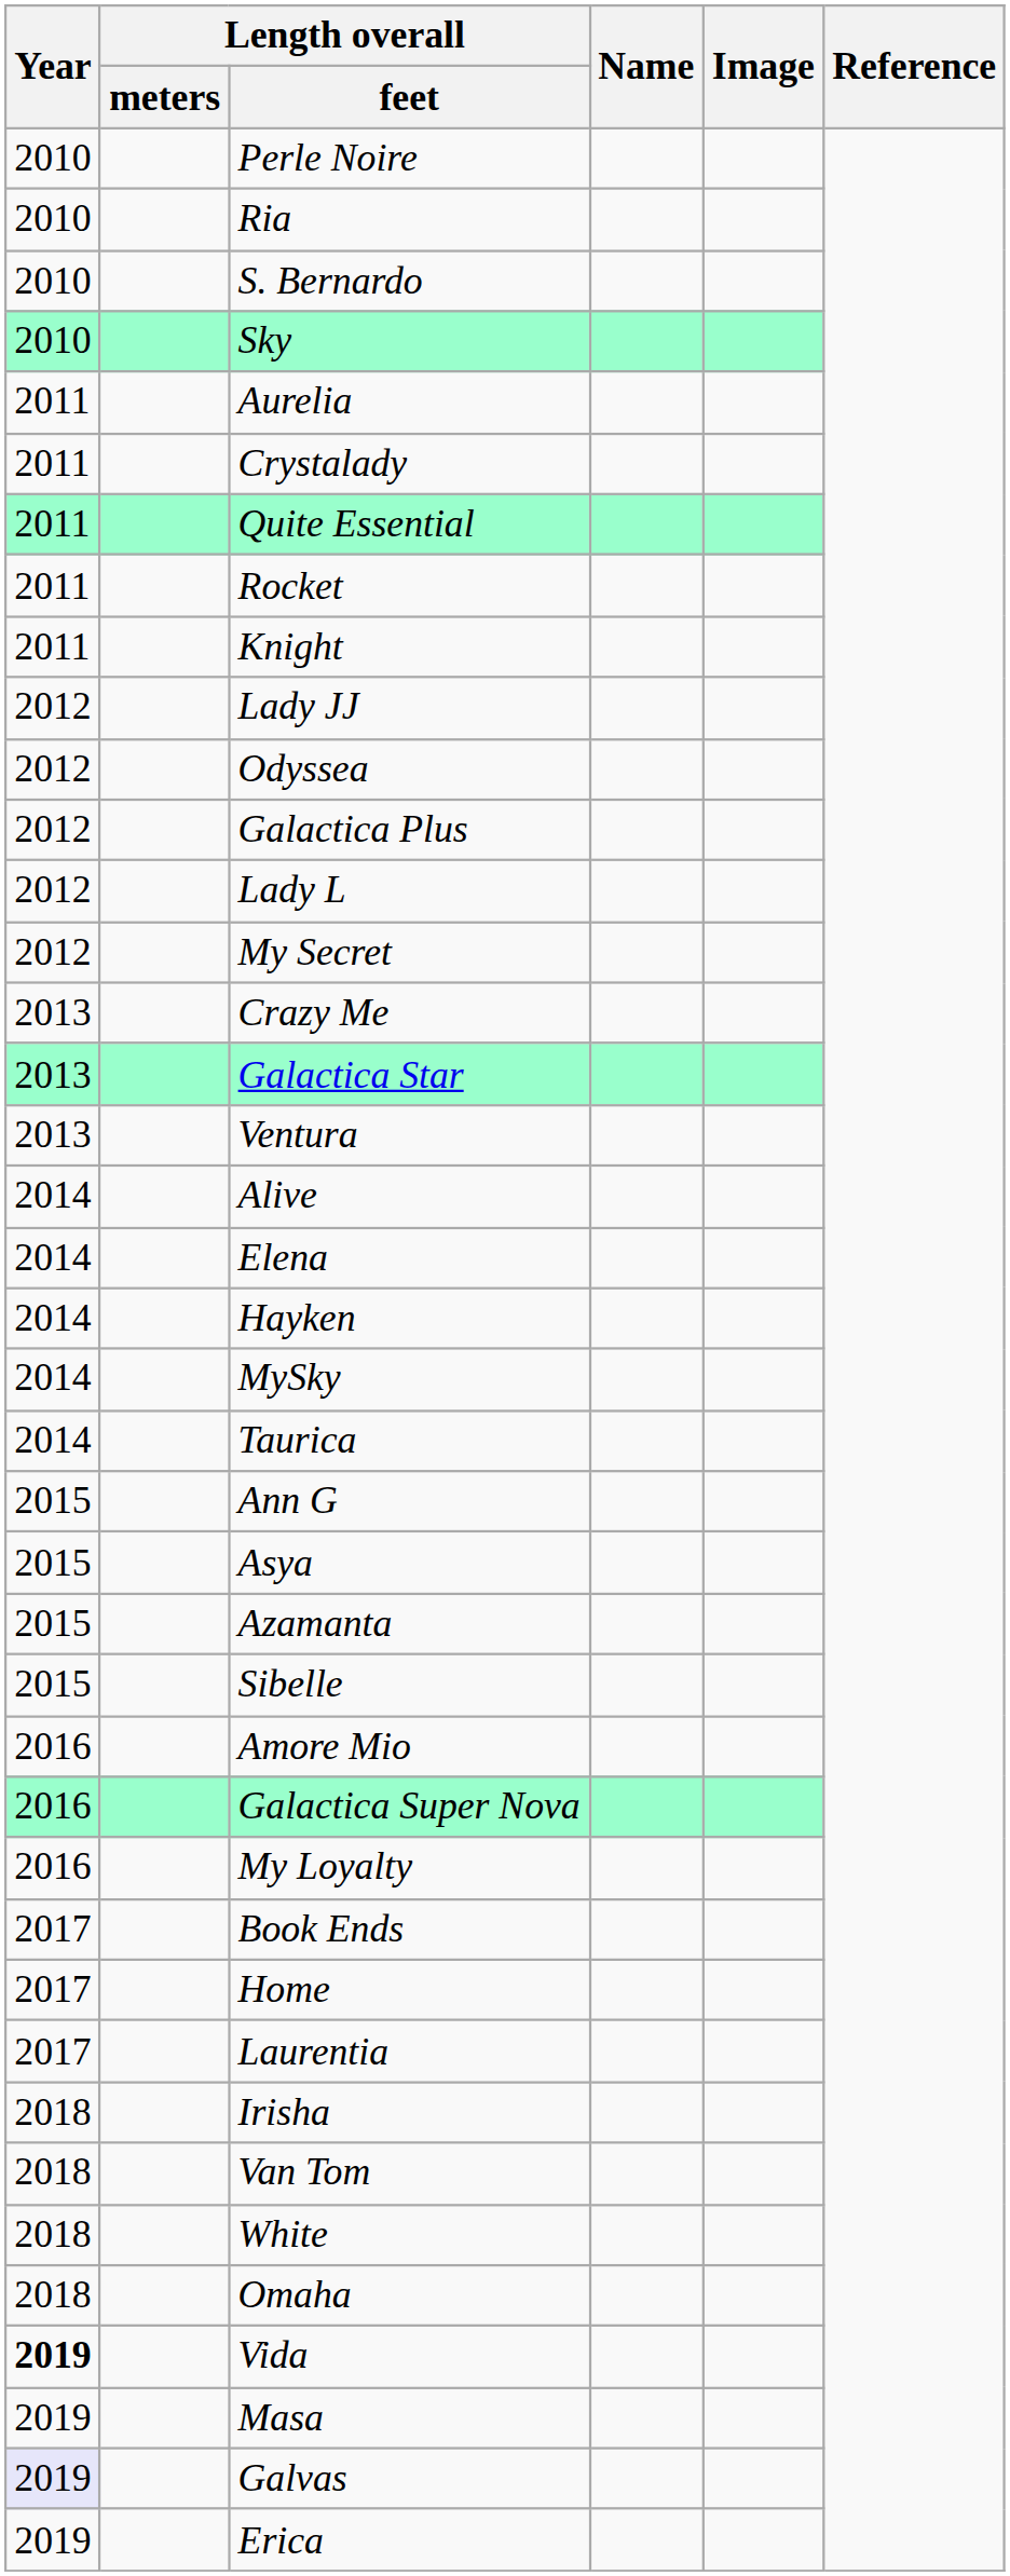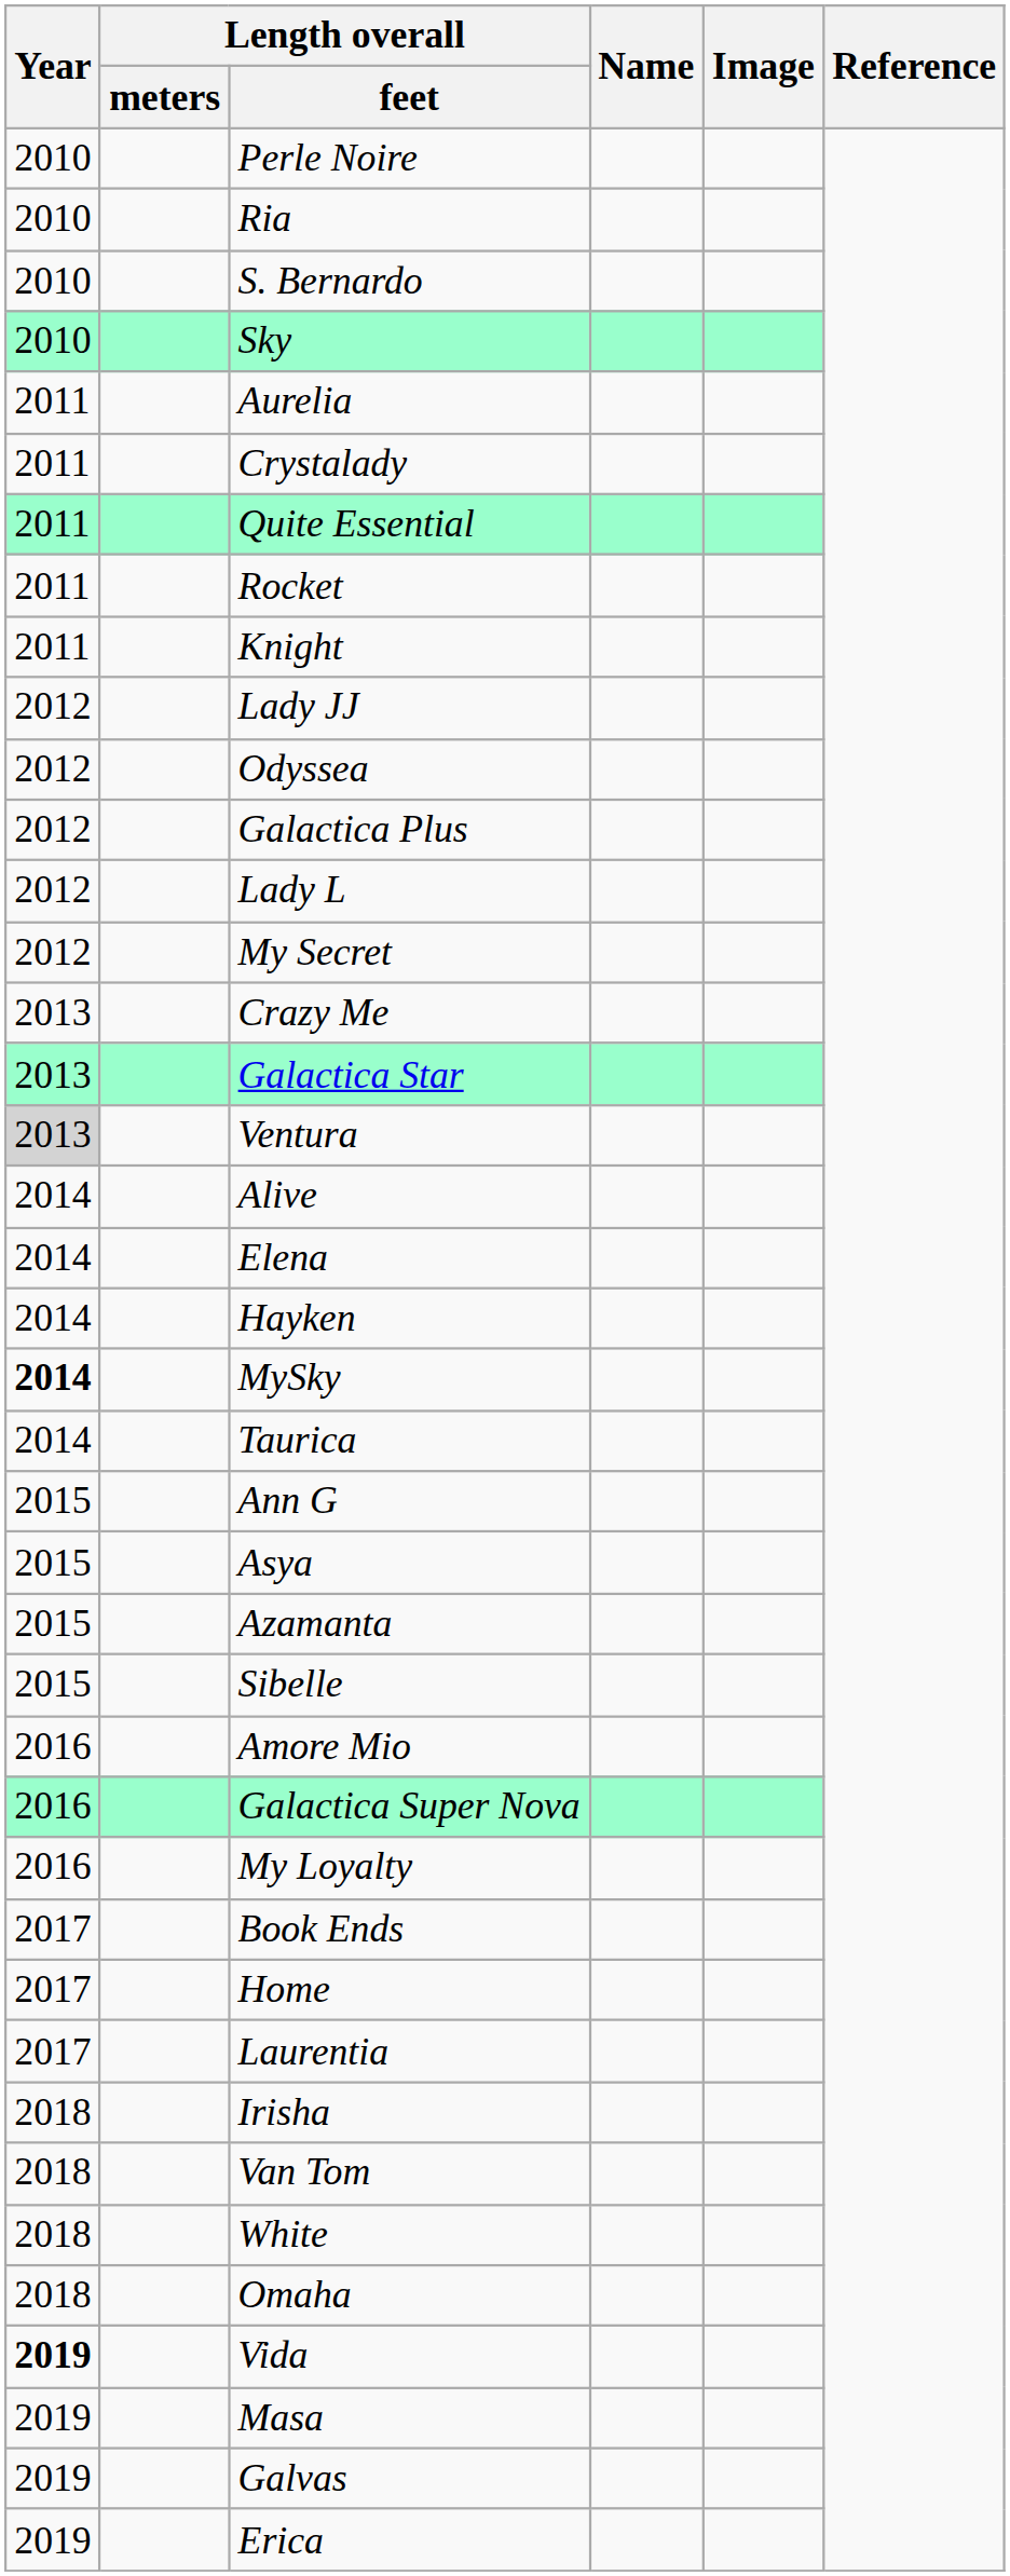Ventura | Year: no background -> lightgrey background
MySky | Year: normal -> bold
Galvas | Year: lavender background -> no background
